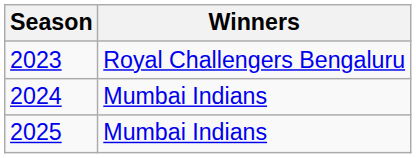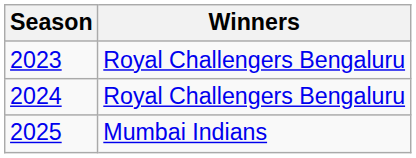2024 | Winners: Mumbai Indians -> Royal Challengers Bengaluru
